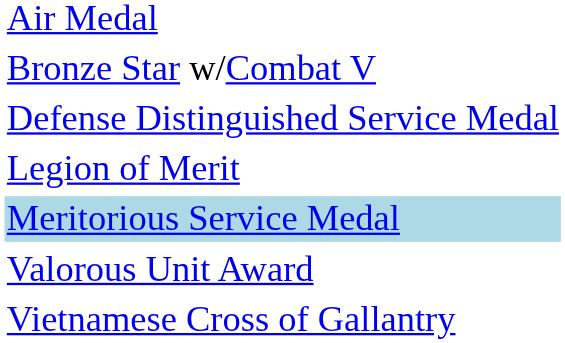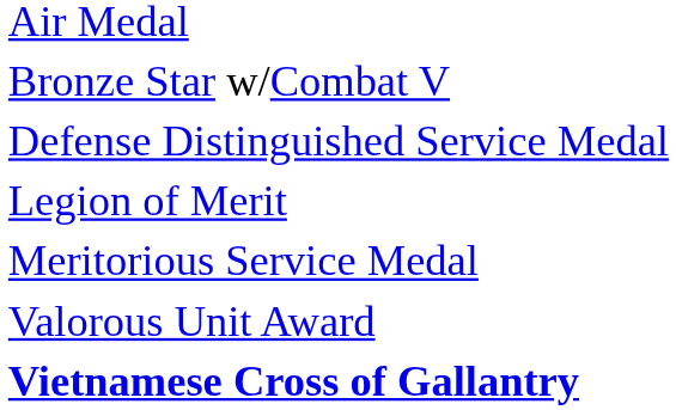row 5 | column 1: lightblue background -> no background
row 7 | column 1: normal -> bold
